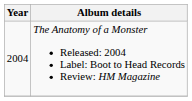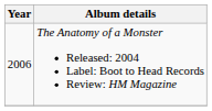row 2 | Year: 2004 -> 2006
